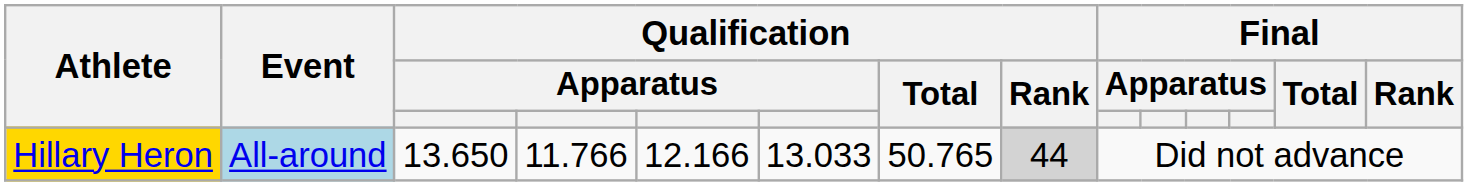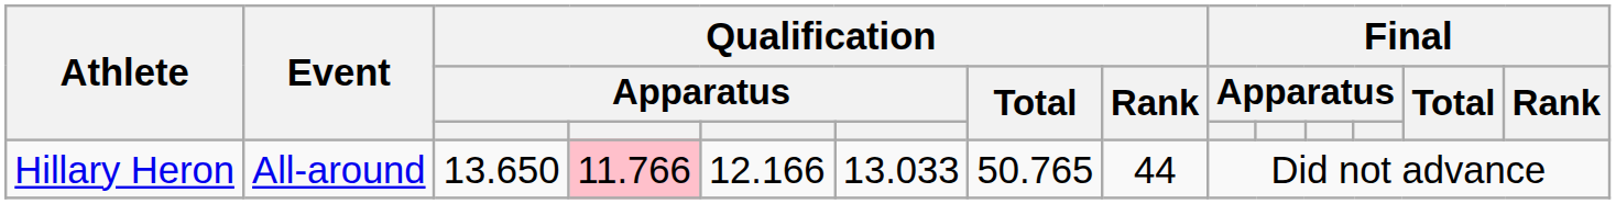row 4 | Athlete: gold background -> no background
row 4 | Event: lightblue background -> no background
row 4 | column 4: no background -> pink background
row 4 | Qualification / Rank: lightgrey background -> no background
